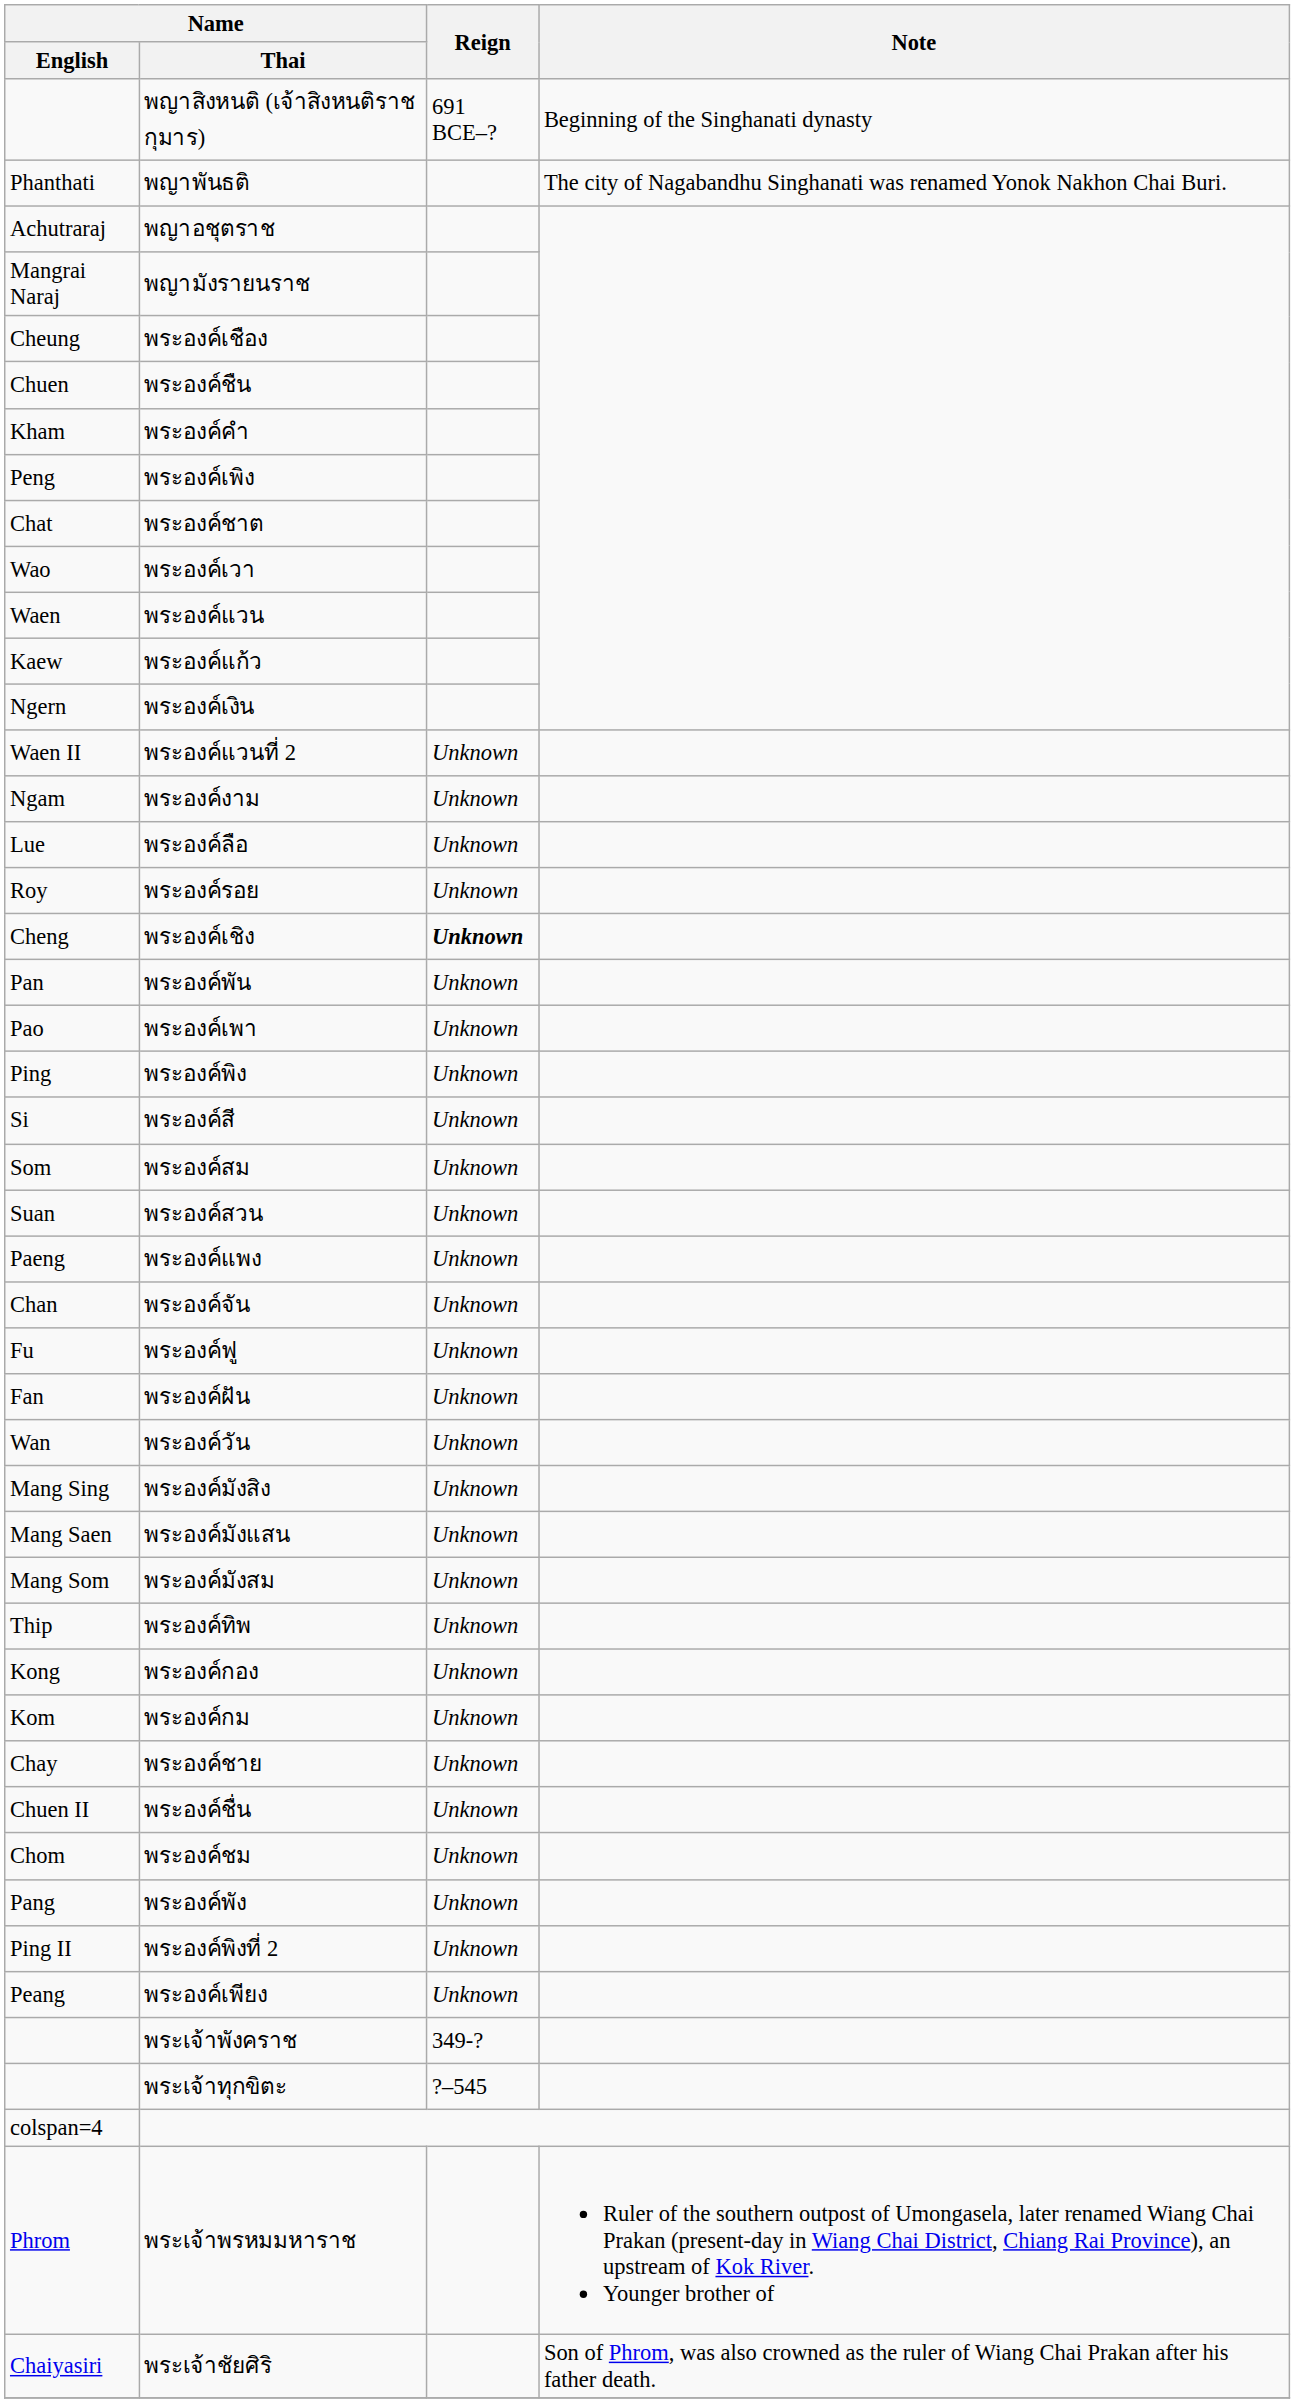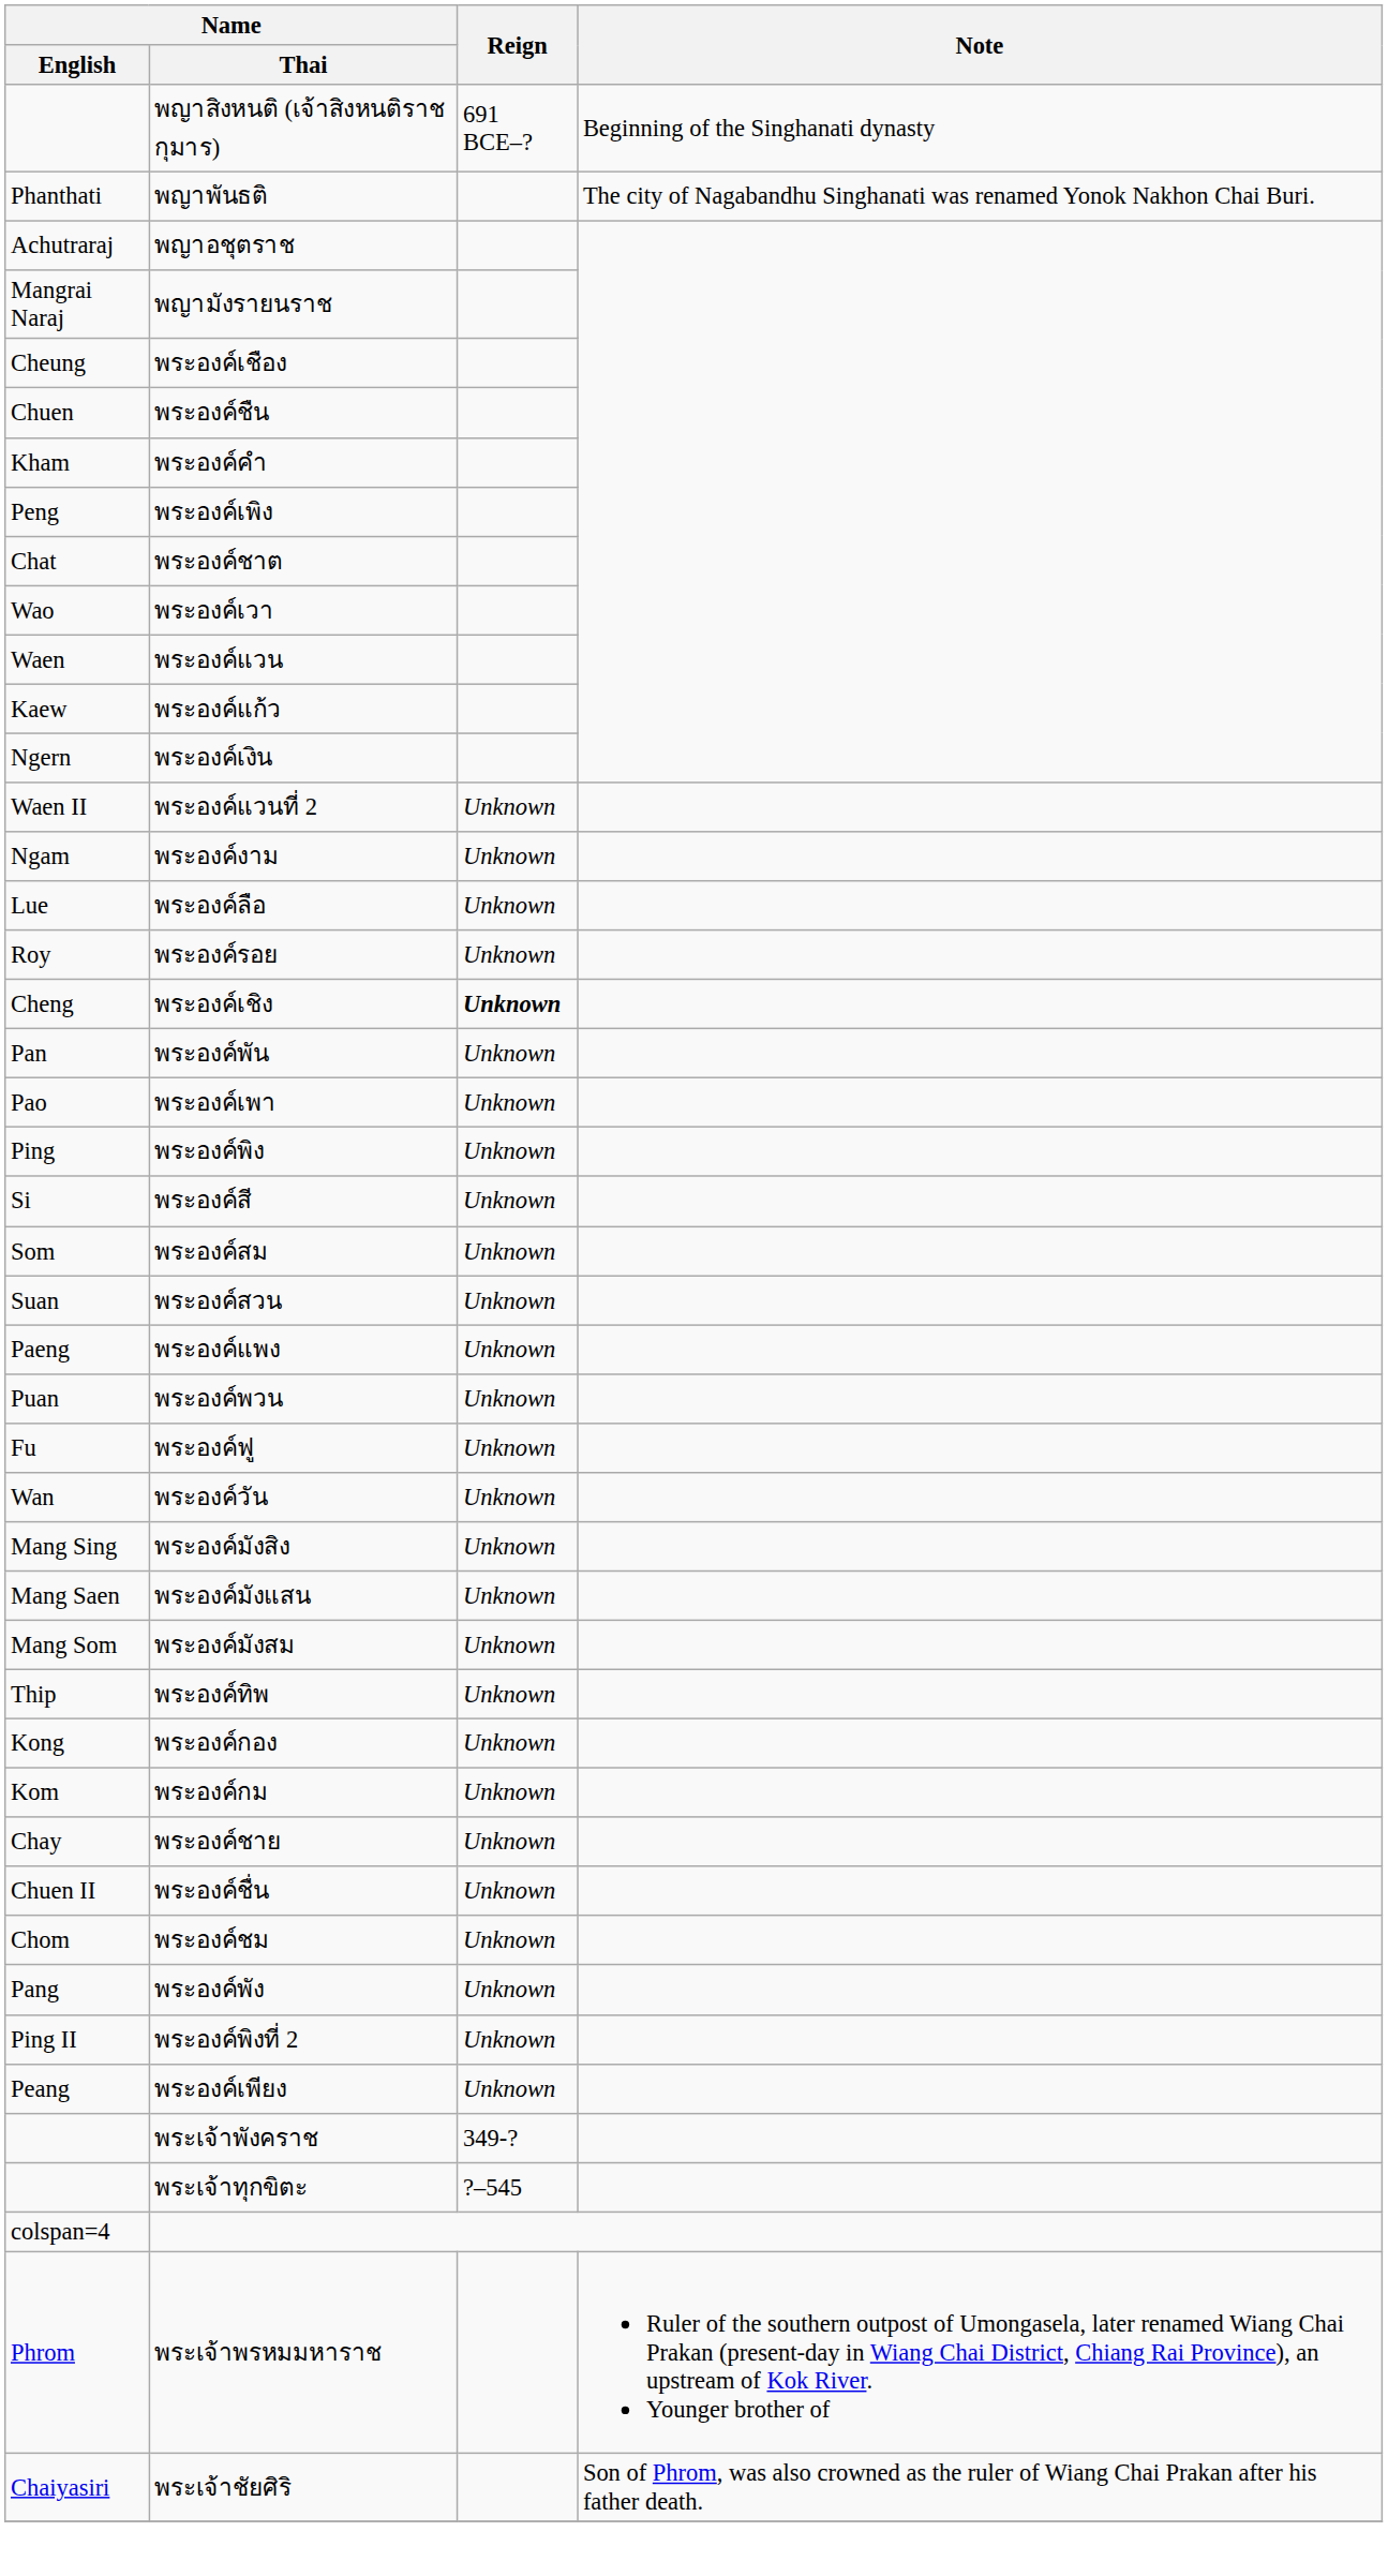+ row: Puan | พระองค์พวน | Unknown
- row: Chan | พระองค์จัน | Unknown
- row: Fan | พระองค์ฝัน | Unknown
